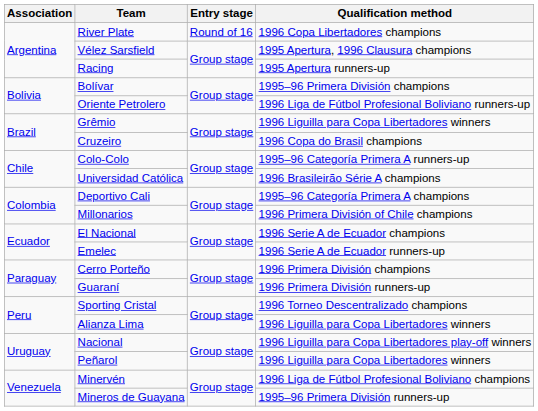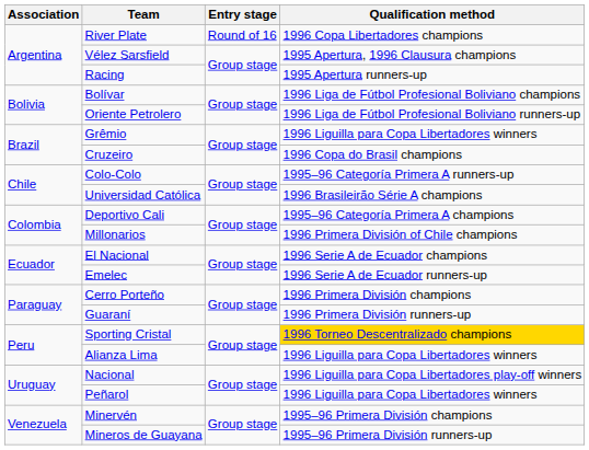Bolívar | Qualification method: 1995–96 Primera División champions -> 1996 Liga de Fútbol Profesional Boliviano champions
Sporting Cristal | Qualification method: no background -> gold background
Minervén | Qualification method: 1996 Liga de Fútbol Profesional Boliviano champions -> 1995–96 Primera División champions
